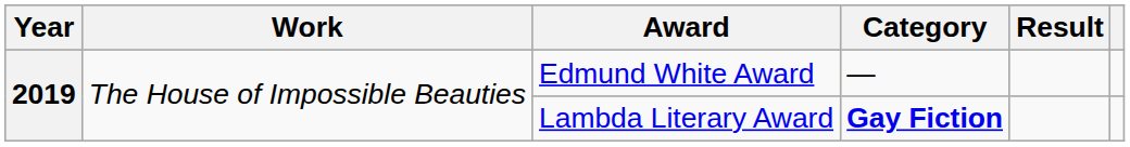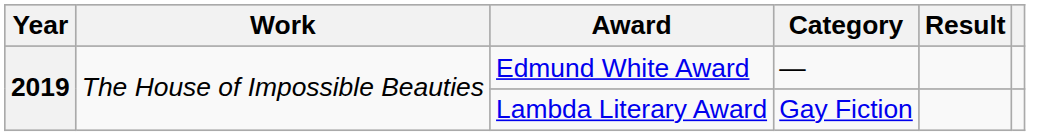Lambda Literary Award | Category: bold -> normal
